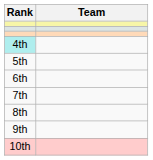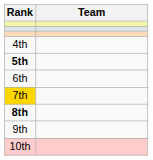row 5 | Rank: paleturquoise background -> no background
row 6 | Rank: normal -> bold
row 8 | Rank: no background -> gold background
row 9 | Rank: normal -> bold
